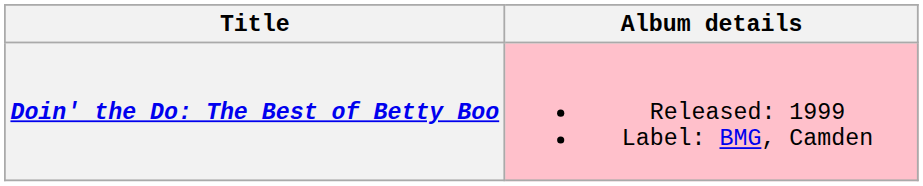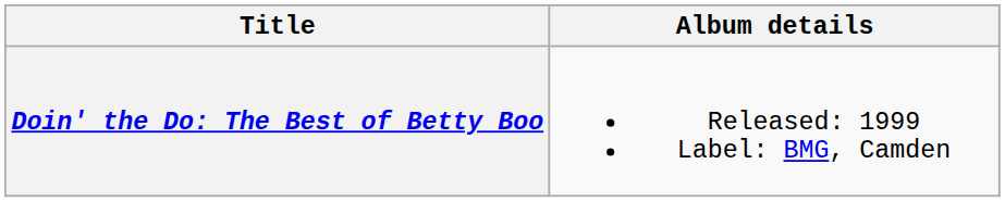Doin' the Do: The Best of Betty Boo | Album details: pink background -> no background
